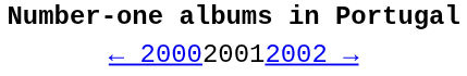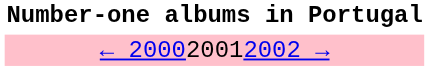row 2 | column 1: no background -> pink background
